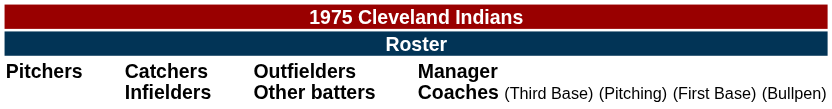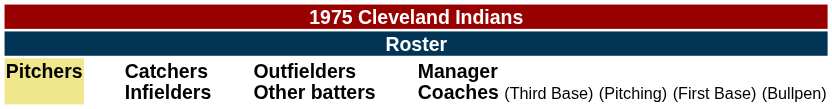Pitchers | column 1: no background -> khaki background
